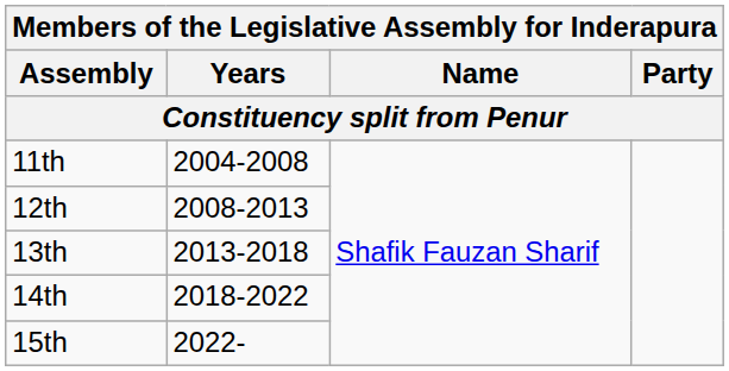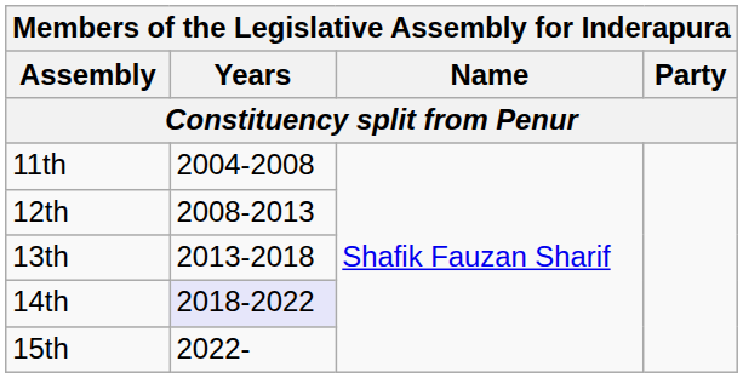14th | Years: no background -> lavender background
